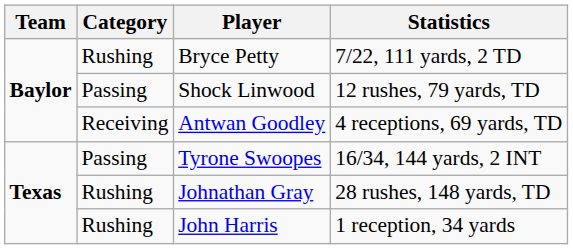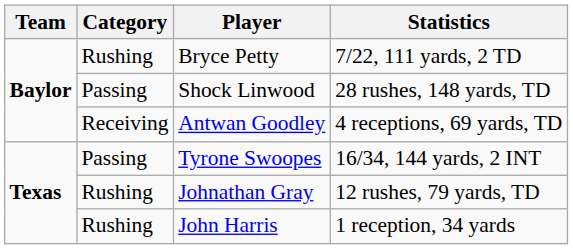Shock Linwood | Statistics: 12 rushes, 79 yards, TD -> 28 rushes, 148 yards, TD
Johnathan Gray | Statistics: 28 rushes, 148 yards, TD -> 12 rushes, 79 yards, TD
